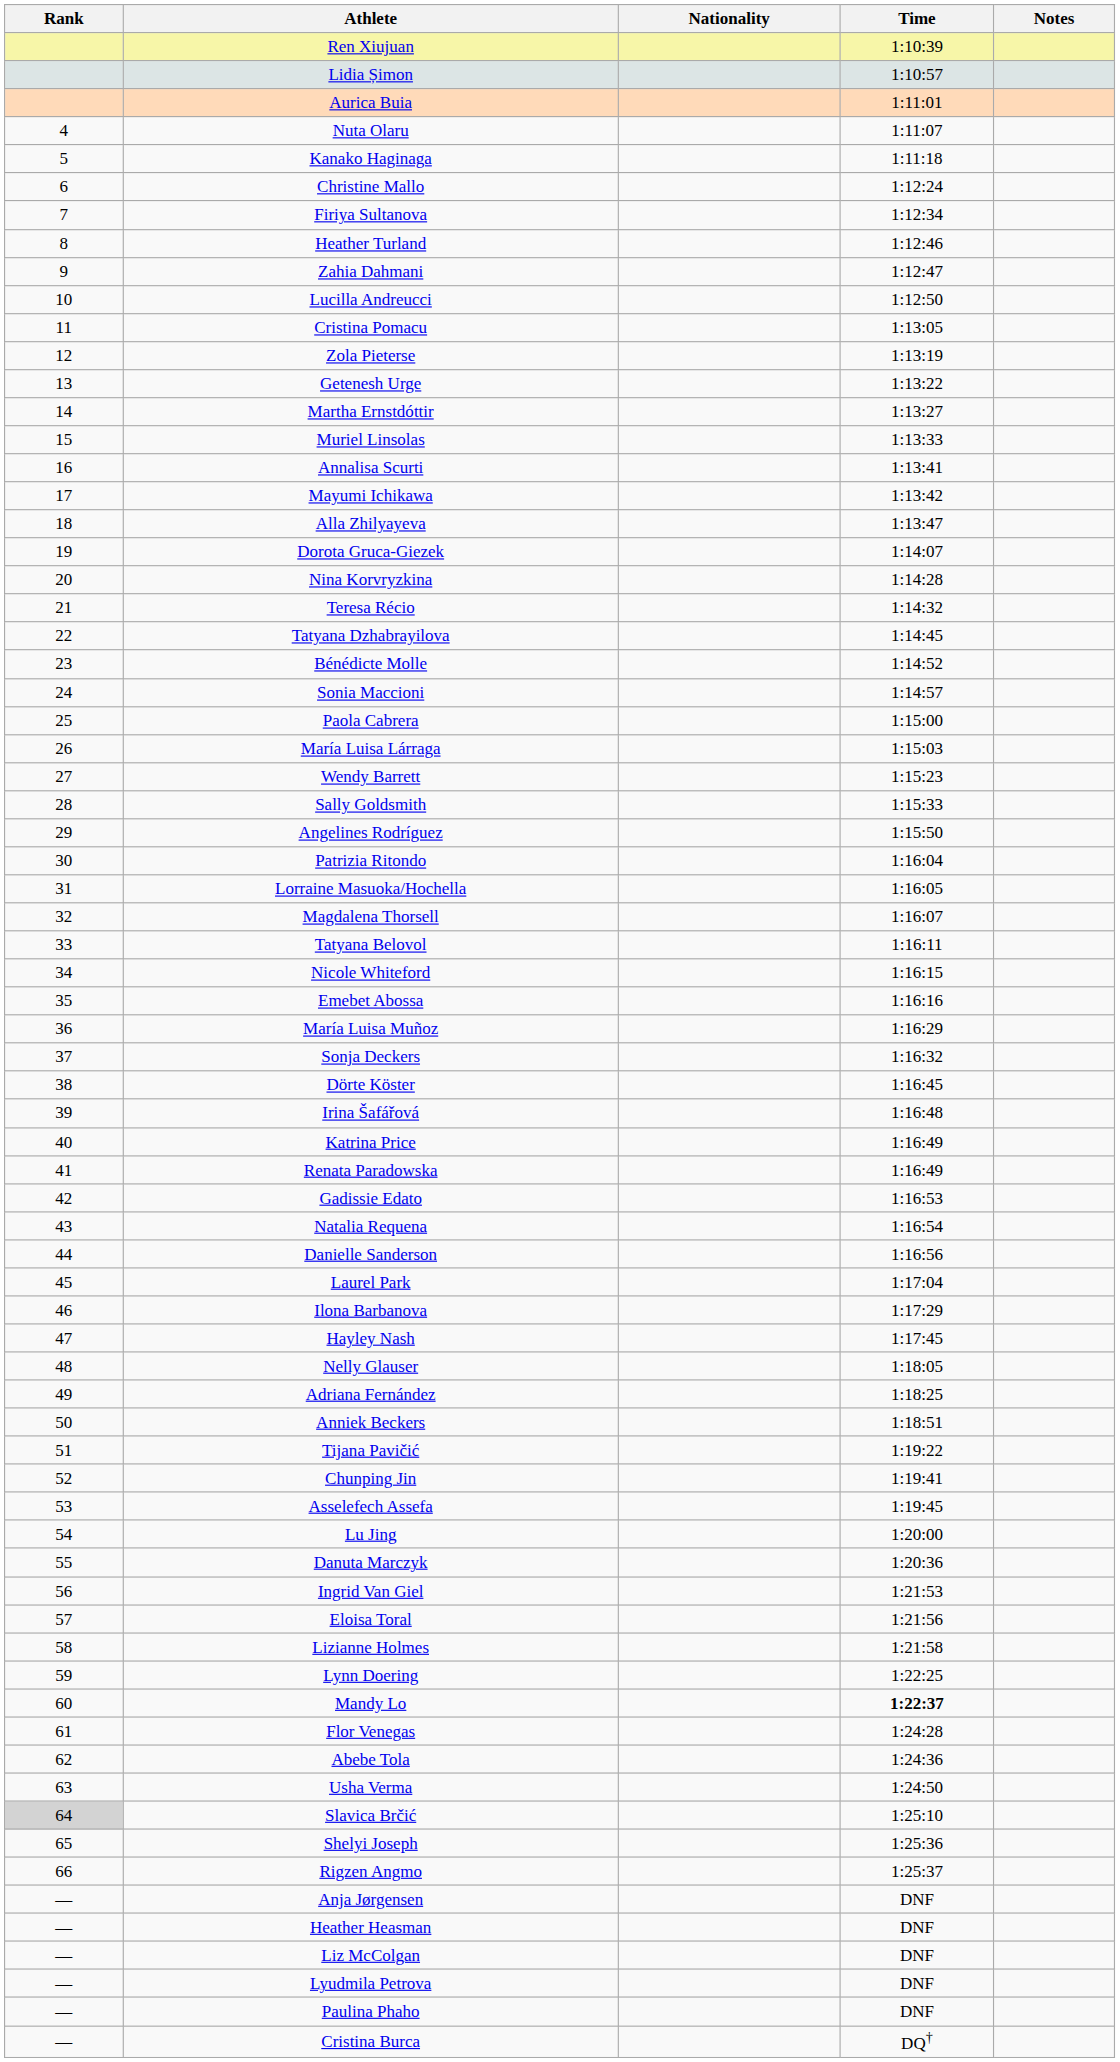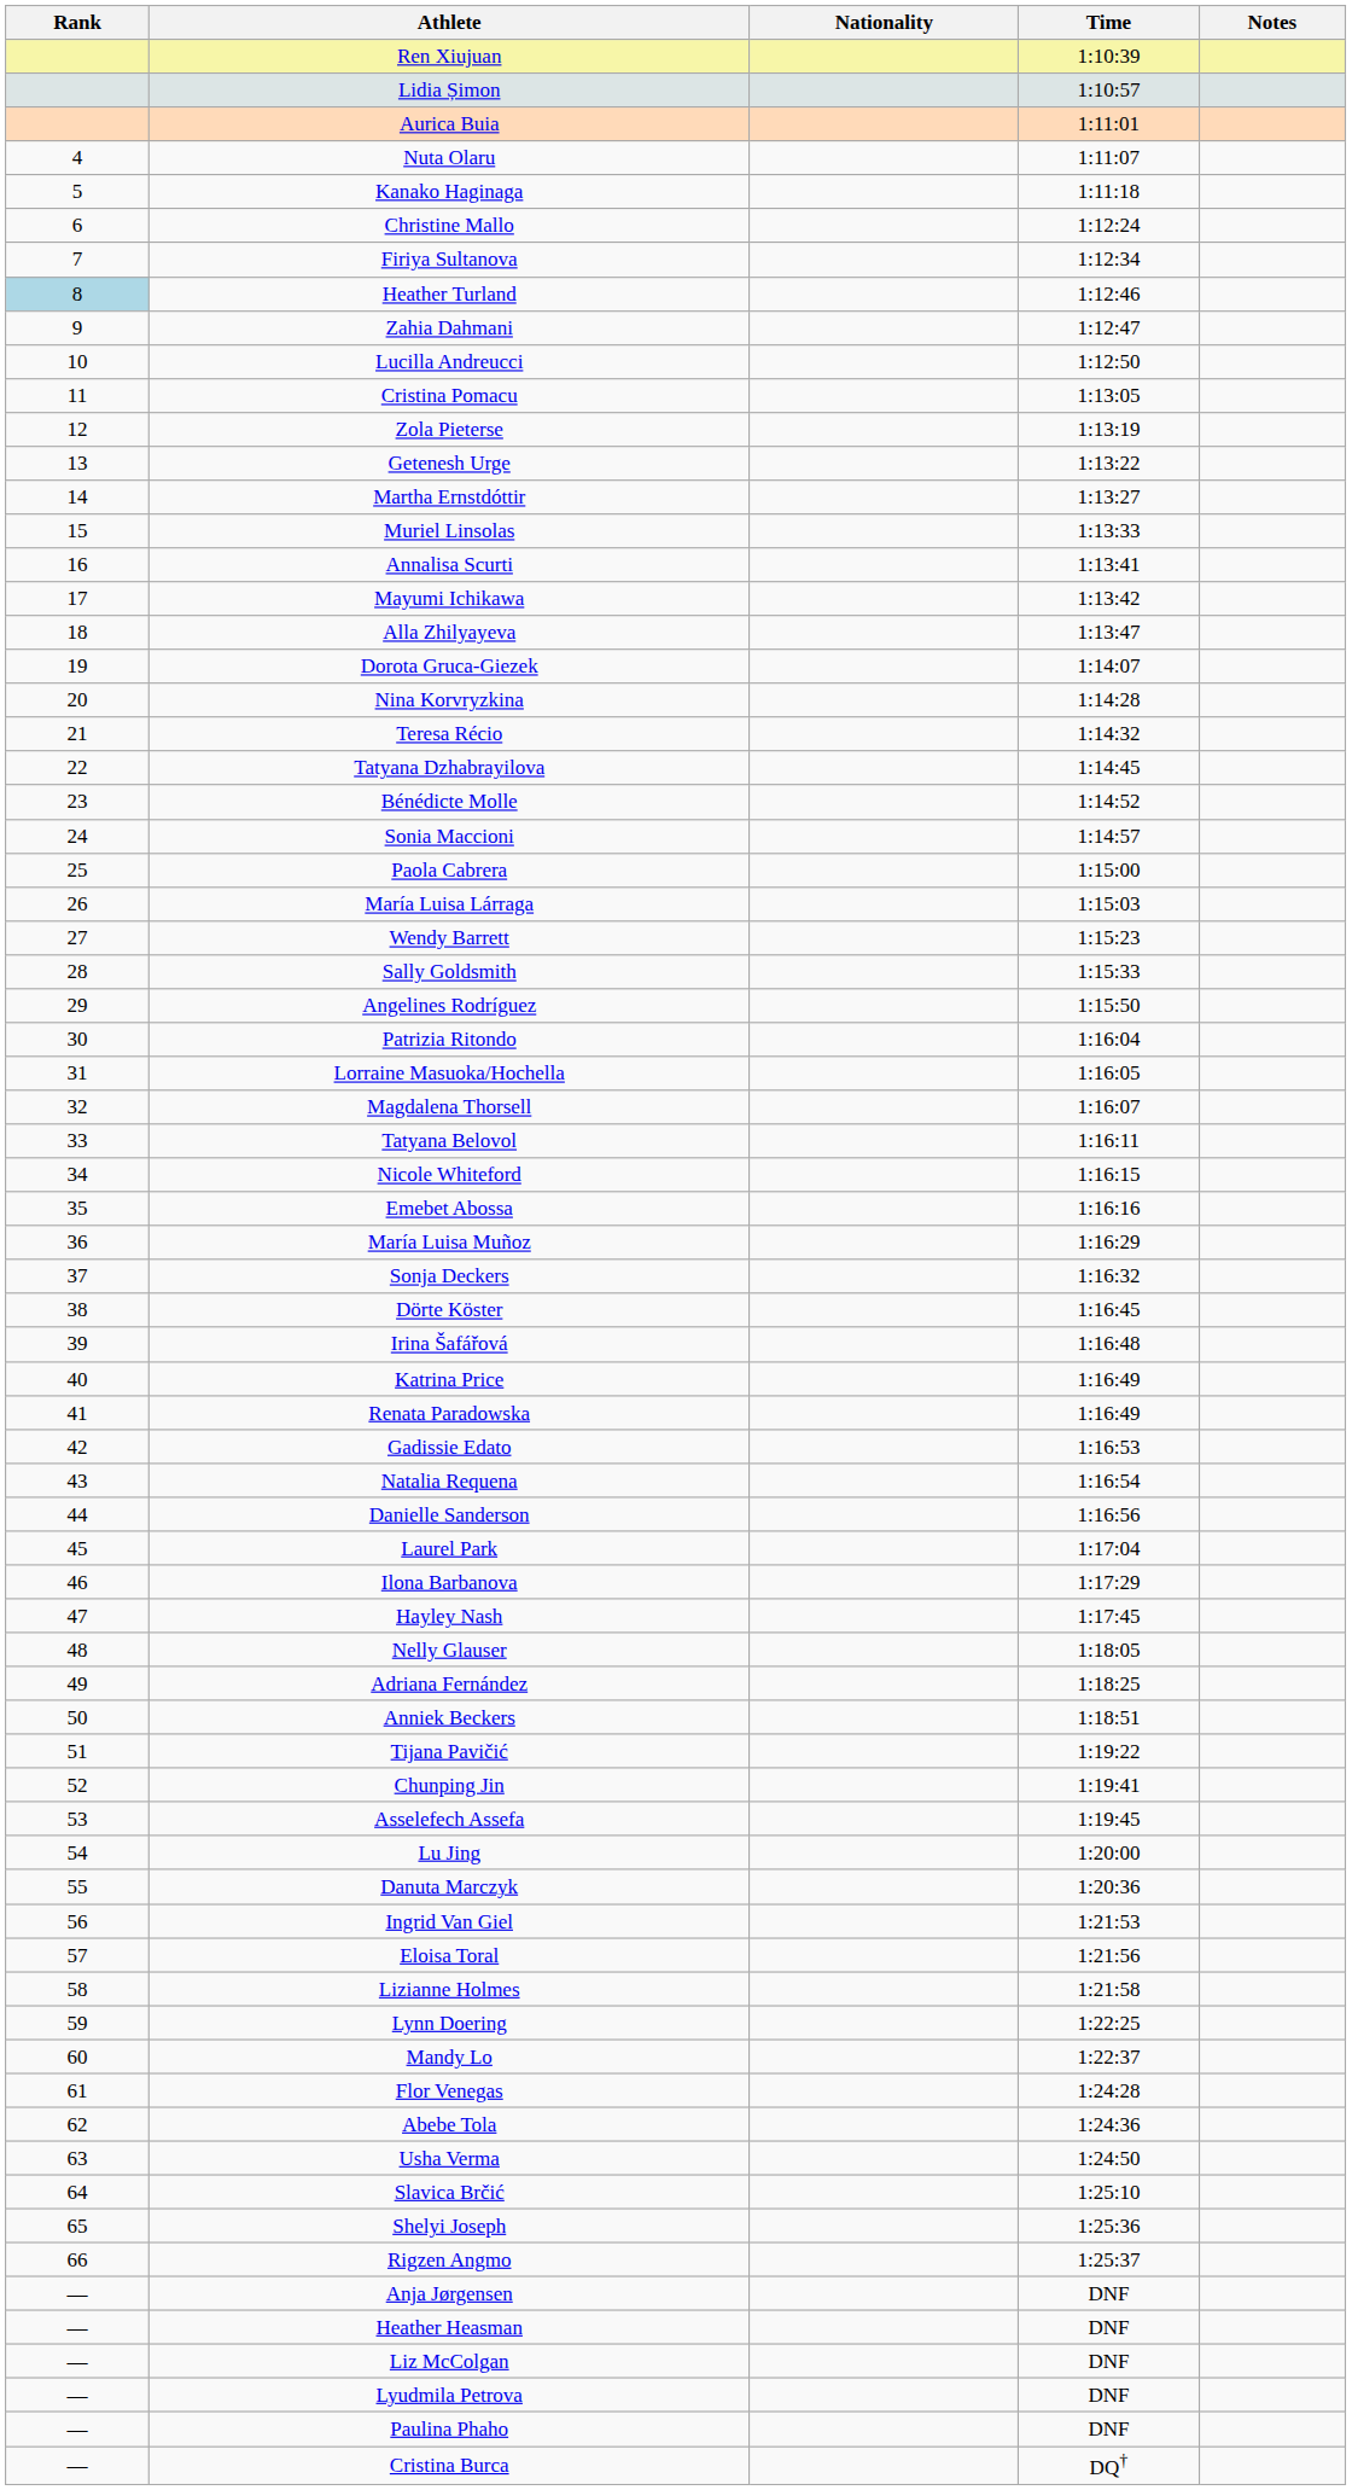Heather Turland | Rank: no background -> lightblue background
Mandy Lo | Time: bold -> normal
Slavica Brčić | Rank: lightgrey background -> no background
